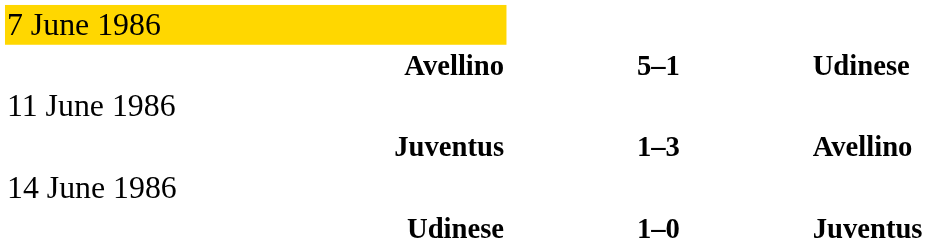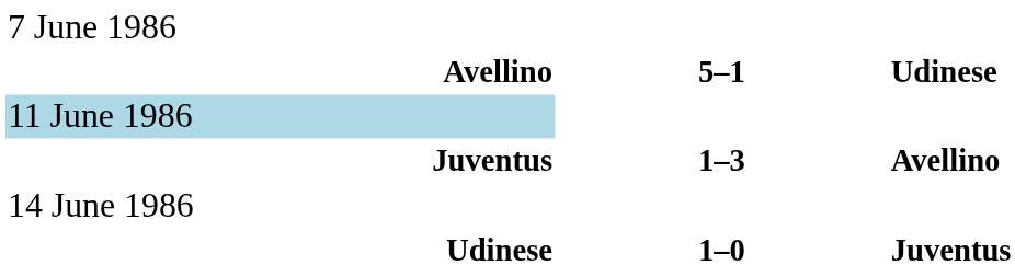7 June 1986 | column 1: gold background -> no background
11 June 1986 | column 1: no background -> lightblue background
